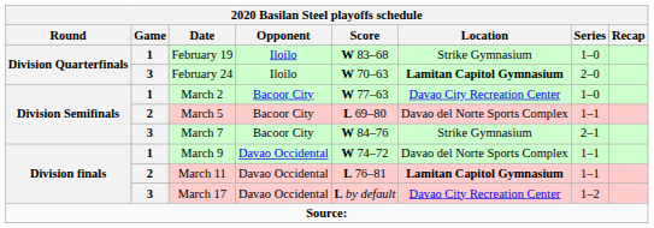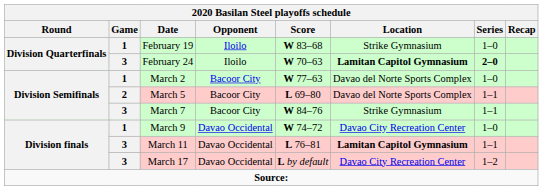February 24 | Series: normal -> bold
March 2 | Location: Davao City Recreation Center -> Davao del Norte Sports Complex
March 7 | Series: 2–1 -> 1–1
March 9 | Location: Davao del Norte Sports Complex -> Davao City Recreation Center
March 9 | Series: 1–1 -> 1–0
March 11 | Game: 2 -> 3
